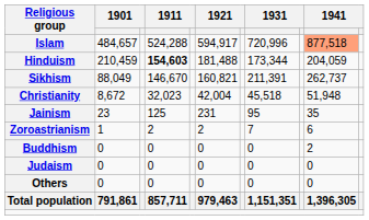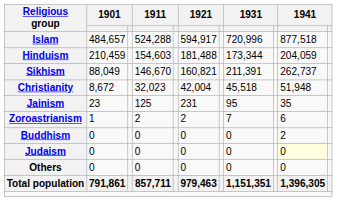Islam | column 10: lightsalmon background -> no background
Hinduism | column 4: bold -> normal
Judaism | column 10: no background -> lightyellow background
